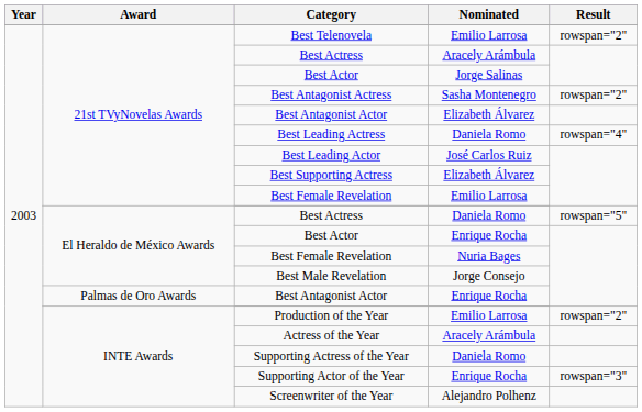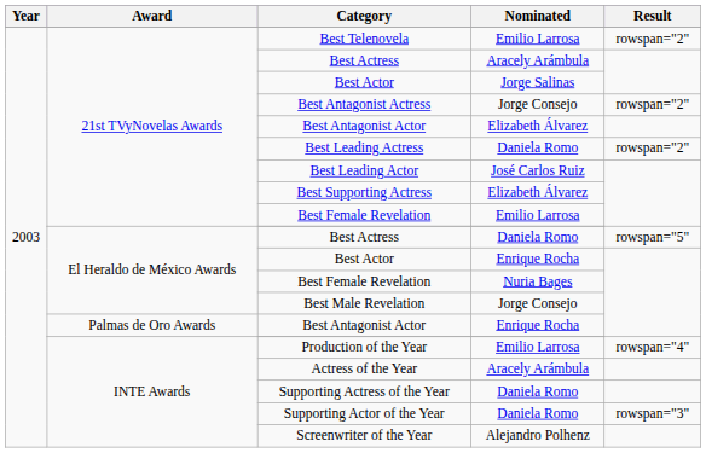Best Antagonist Actress | Nominated: Sasha Montenegro -> Jorge Consejo
Best Leading Actress | Result: rowspan="4" -> rowspan="2"
Production of the Year | Result: rowspan="2" -> rowspan="4"
Supporting Actor of the Year | Nominated: Enrique Rocha -> Daniela Romo
